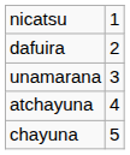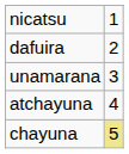chayuna | column 2: no background -> khaki background
